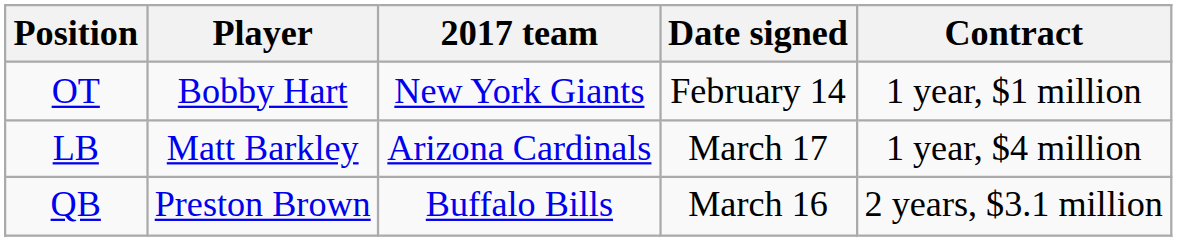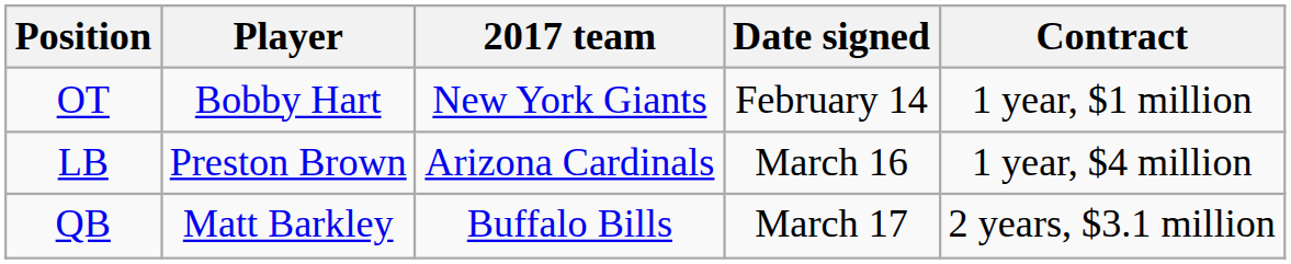LB | Player: Matt Barkley -> Preston Brown
LB | Date signed: March 17 -> March 16
QB | Player: Preston Brown -> Matt Barkley
QB | Date signed: March 16 -> March 17
